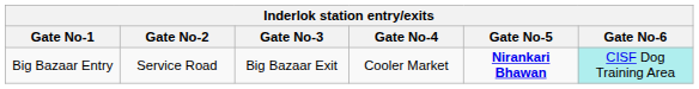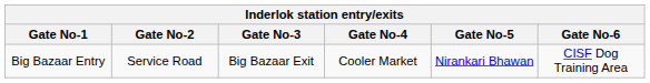Big Bazaar Entry | Gate No-5: bold -> normal
Big Bazaar Entry | Gate No-6: paleturquoise background -> no background
